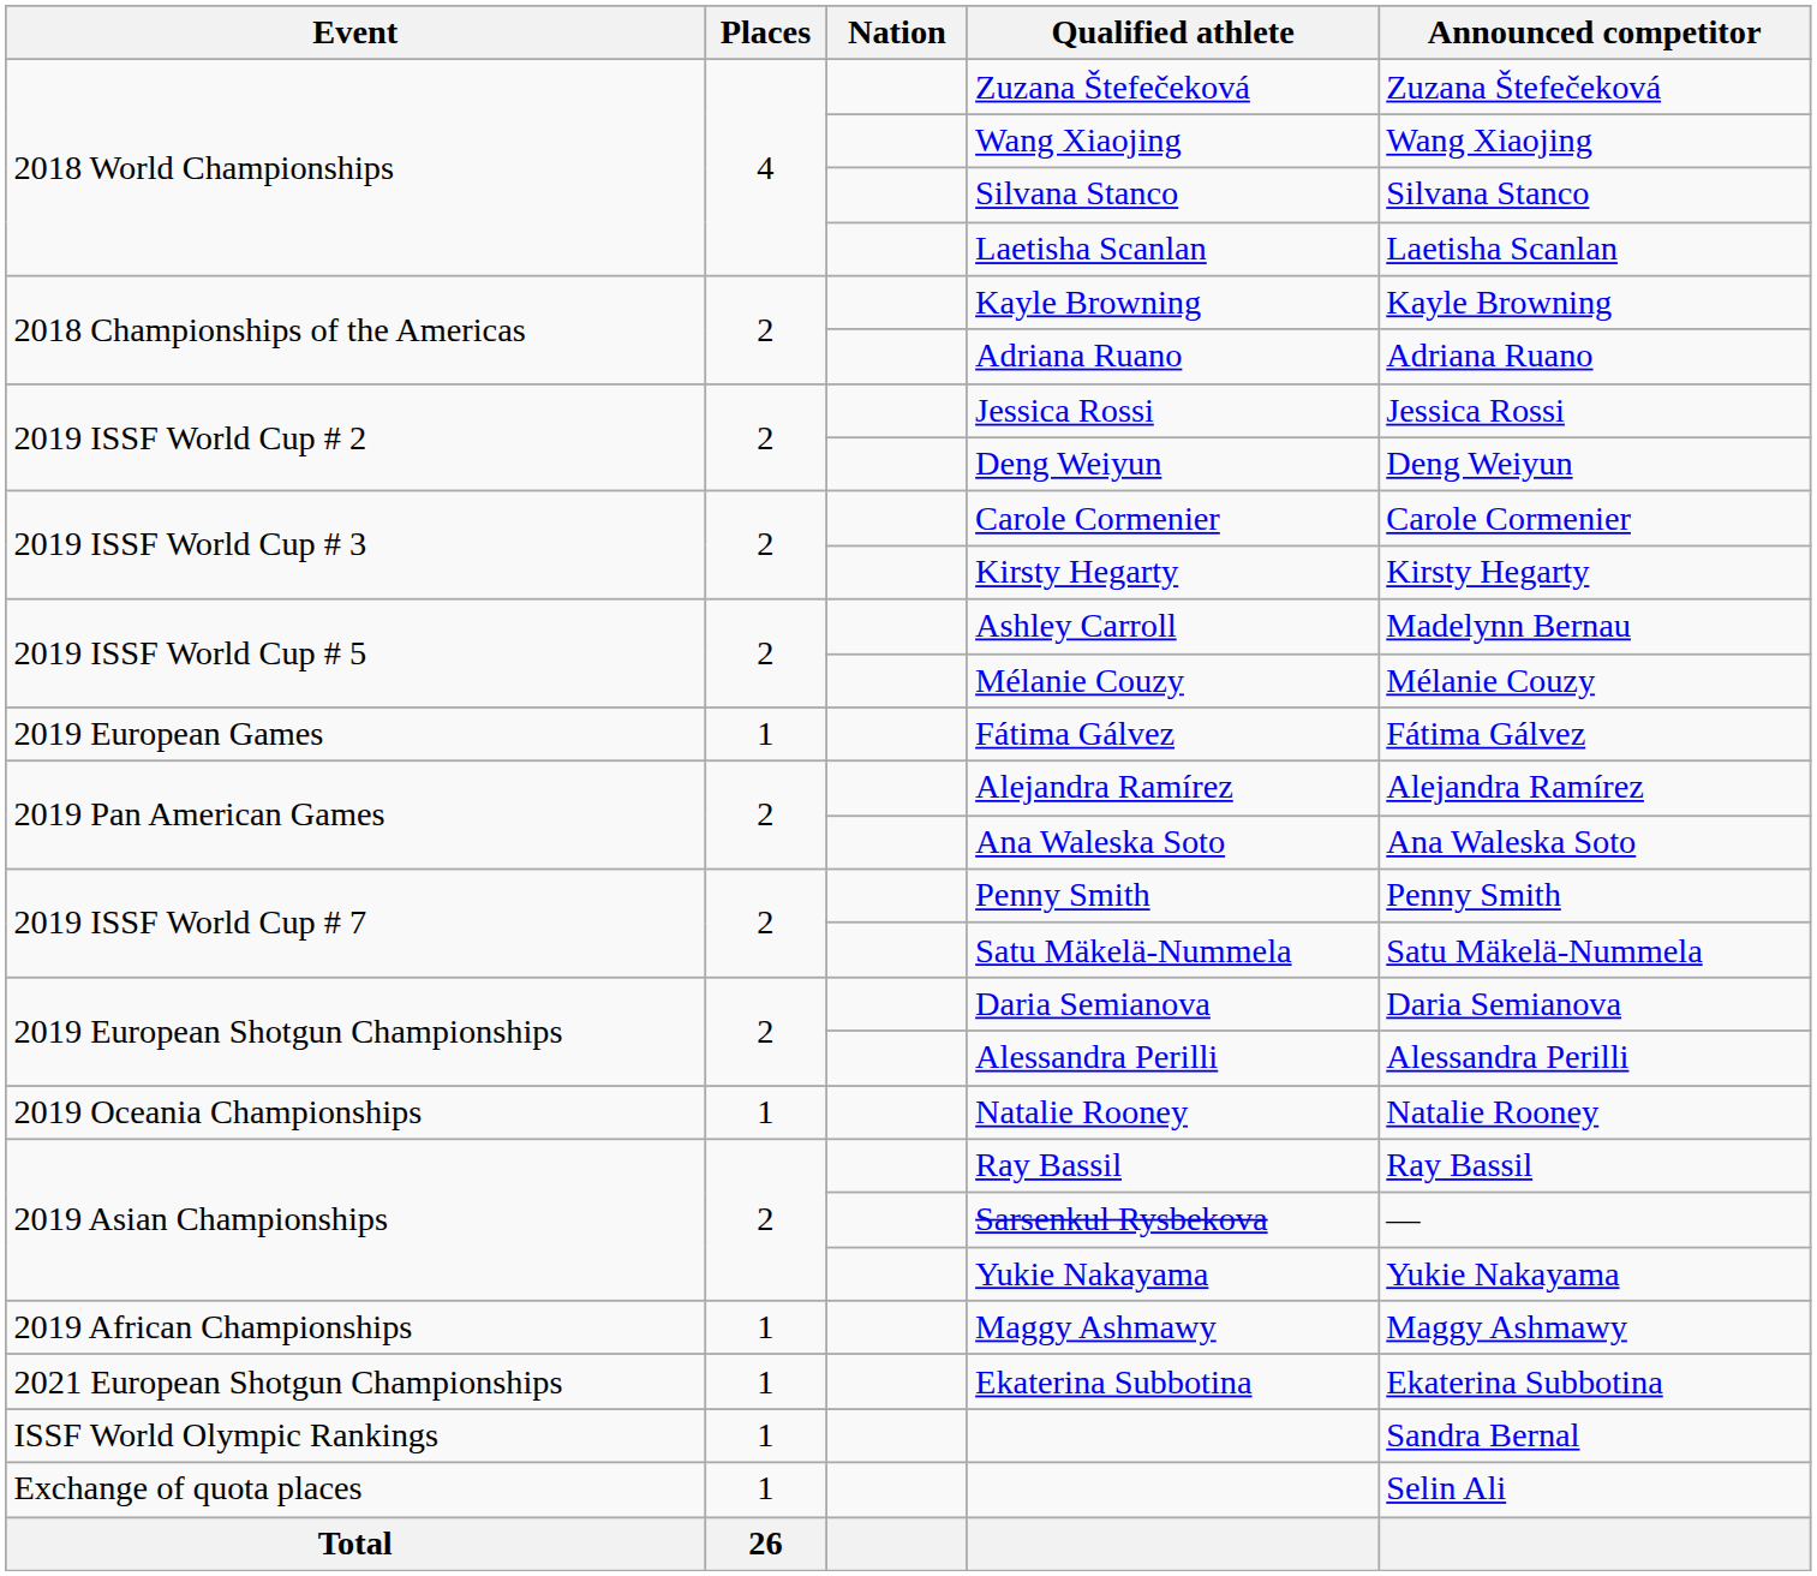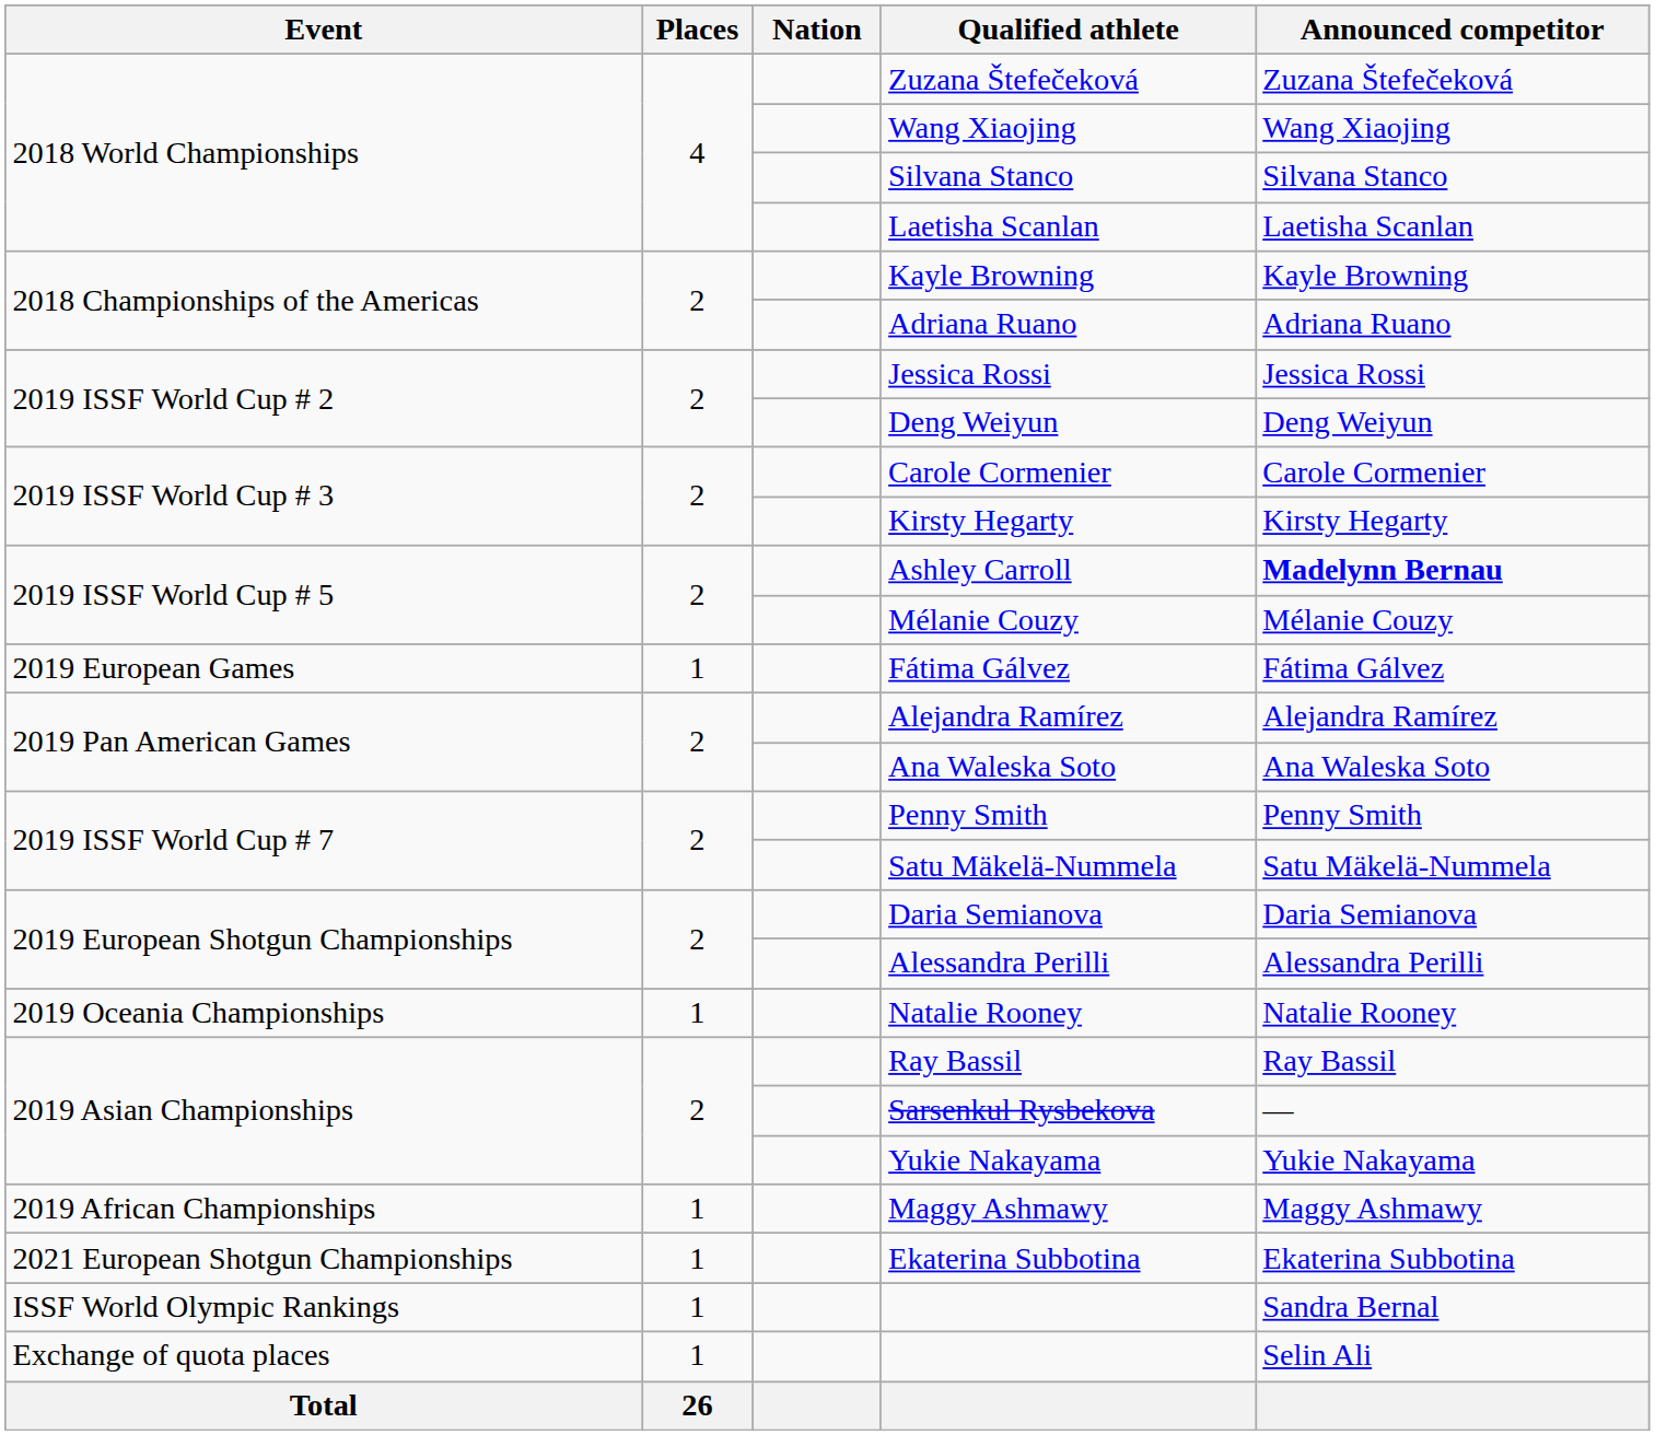Ashley Carroll | Announced competitor: normal -> bold
